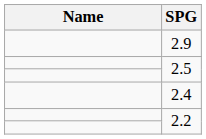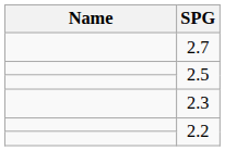row 2 | SPG: 2.9 -> 2.7
row 5 | SPG: 2.4 -> 2.3
